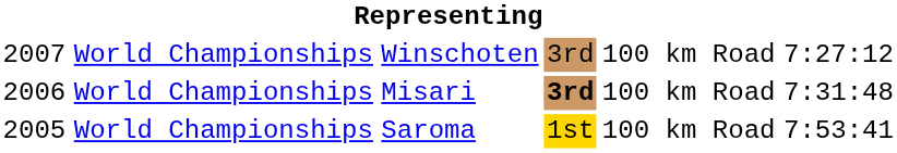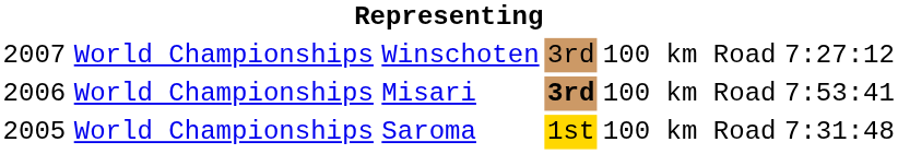Misari | column 6: 7:31:48 -> 7:53:41
Saroma | column 6: 7:53:41 -> 7:31:48
